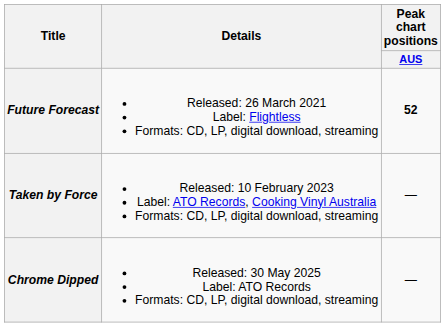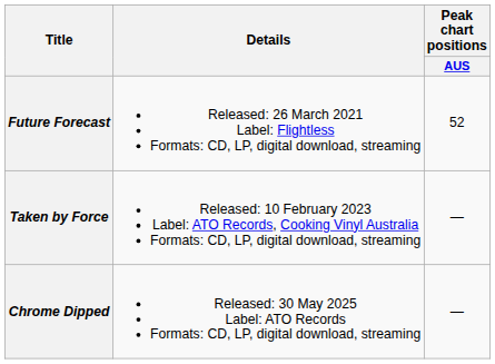Future Forecast | Peak chart positions / AUS: bold -> normal
